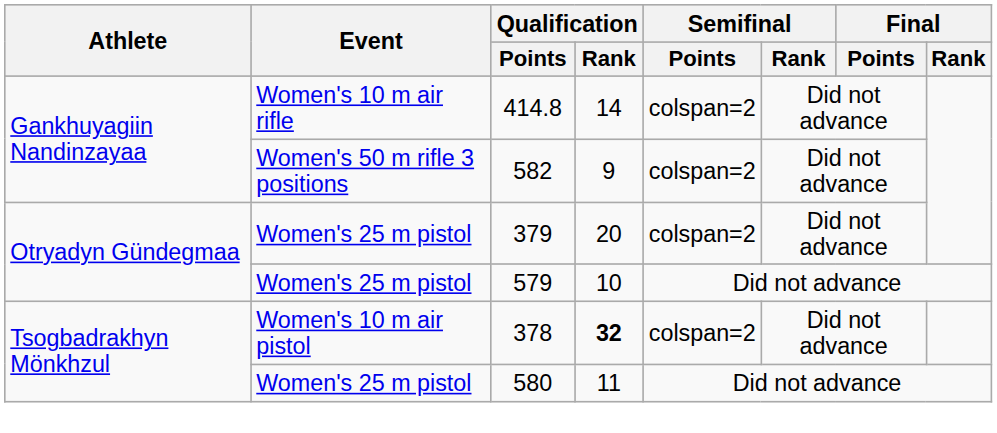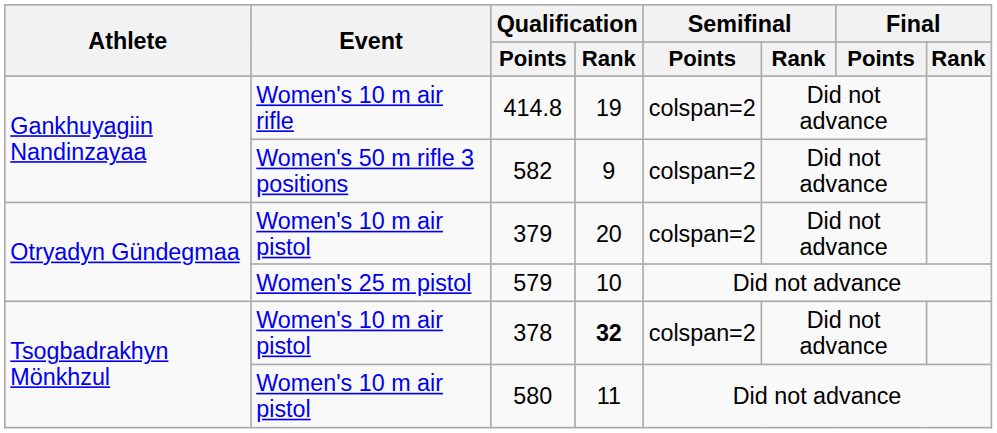414.8 | Qualification / Rank: 14 -> 19
379 | Event: Women's 25 m pistol -> Women's 10 m air pistol
580 | Event: Women's 25 m pistol -> Women's 10 m air pistol
